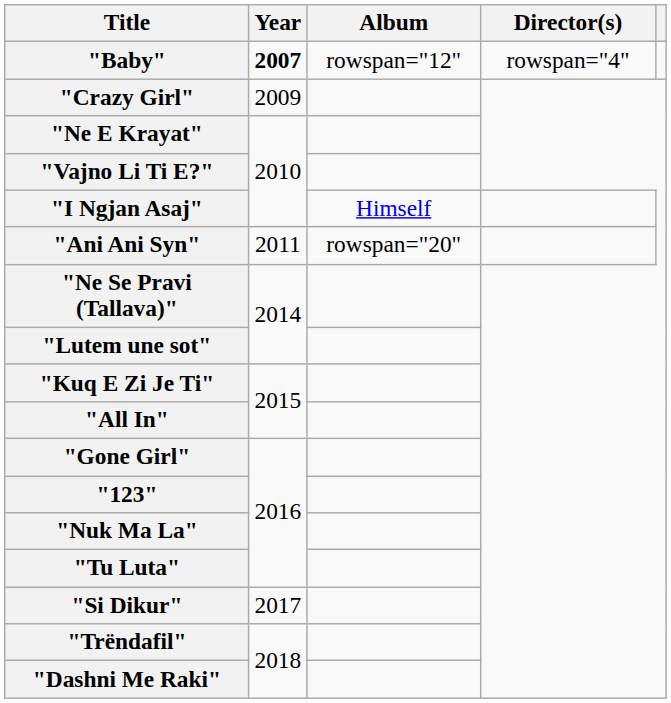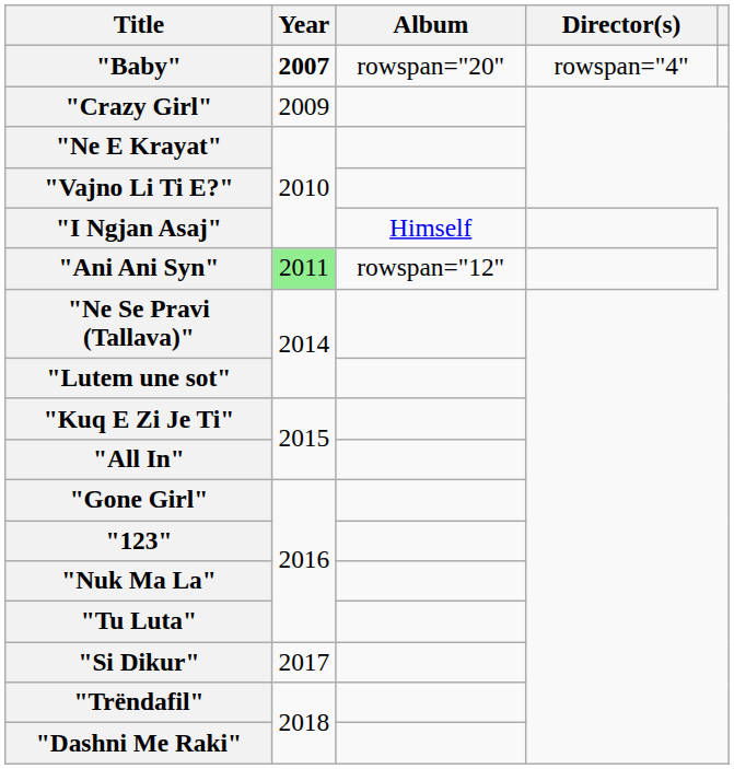"Baby" | Album: rowspan="12" -> rowspan="20"
"Ani Ani Syn" | Year: no background -> lightgreen background
"Ani Ani Syn" | Album: rowspan="20" -> rowspan="12"
